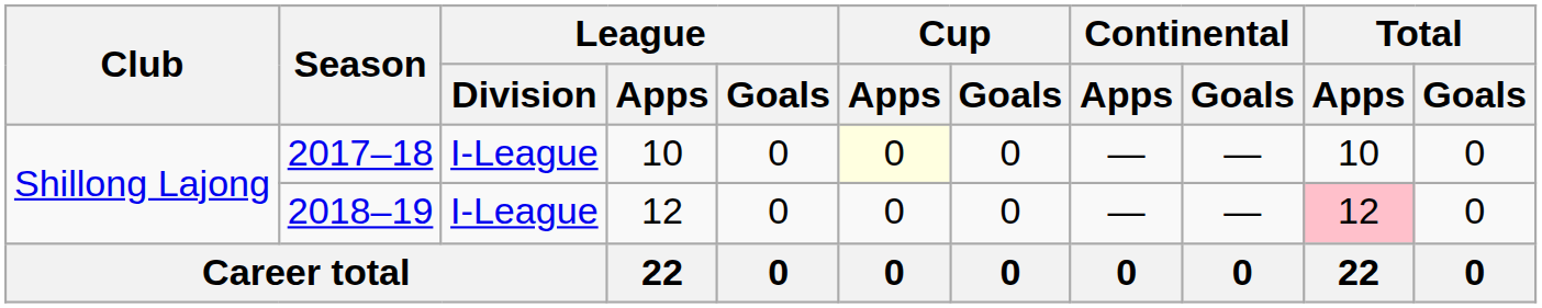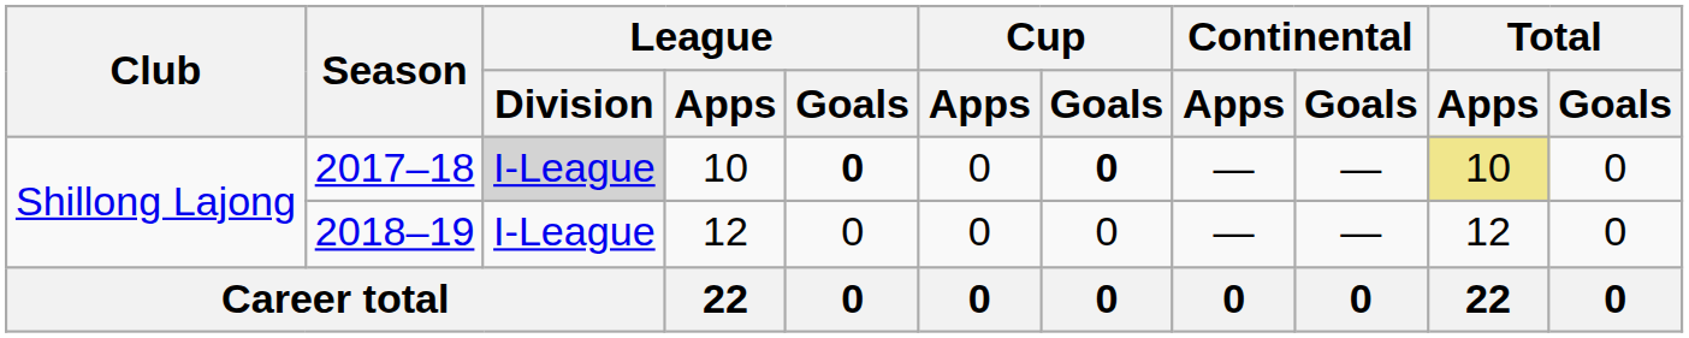2017–18 | League / Division: no background -> lightgrey background
2017–18 | League / Goals: normal -> bold
2017–18 | Cup / Apps: lightyellow background -> no background
2017–18 | Cup / Goals: normal -> bold
2017–18 | Total / Apps: no background -> khaki background
2018–19 | Total / Apps: pink background -> no background
